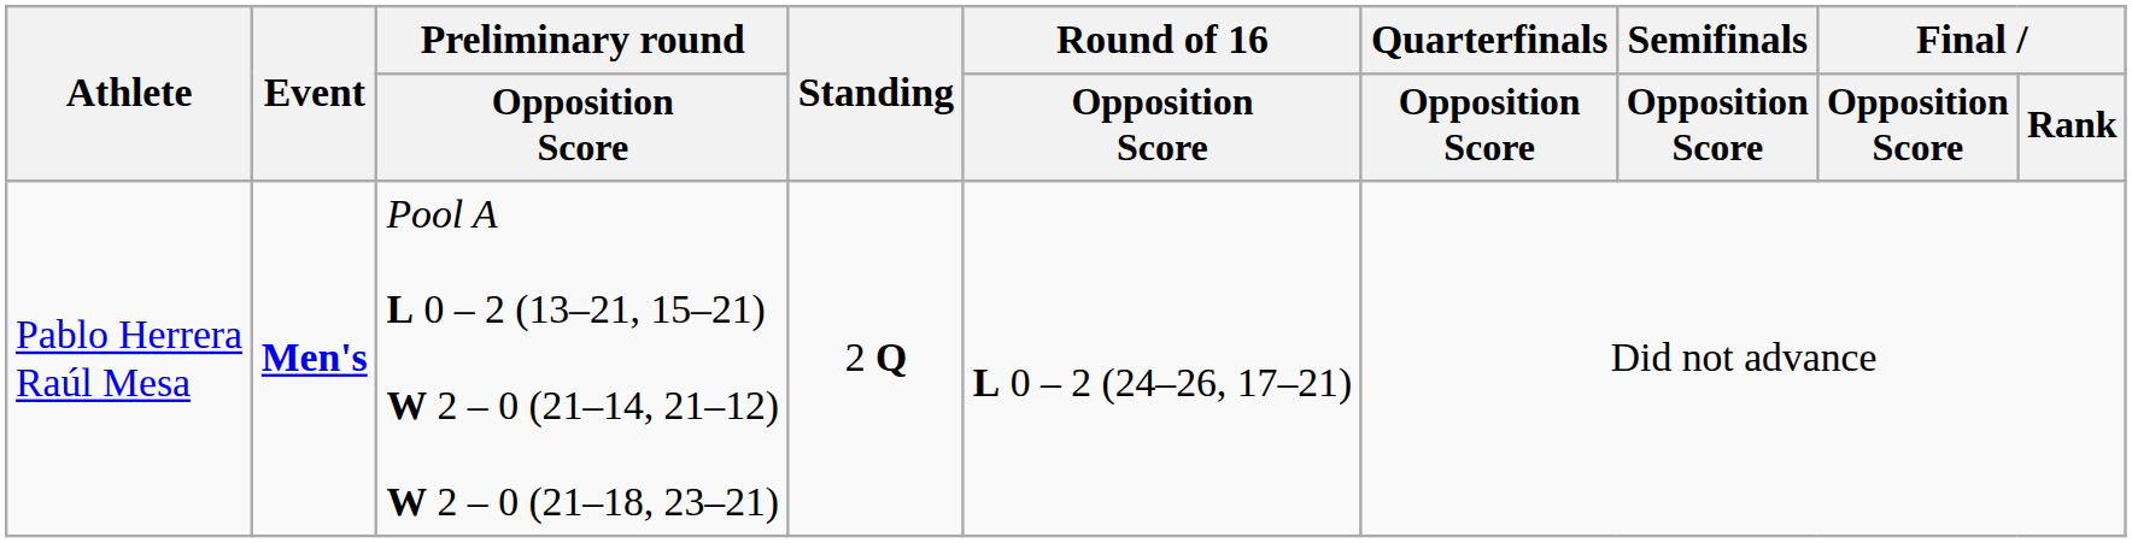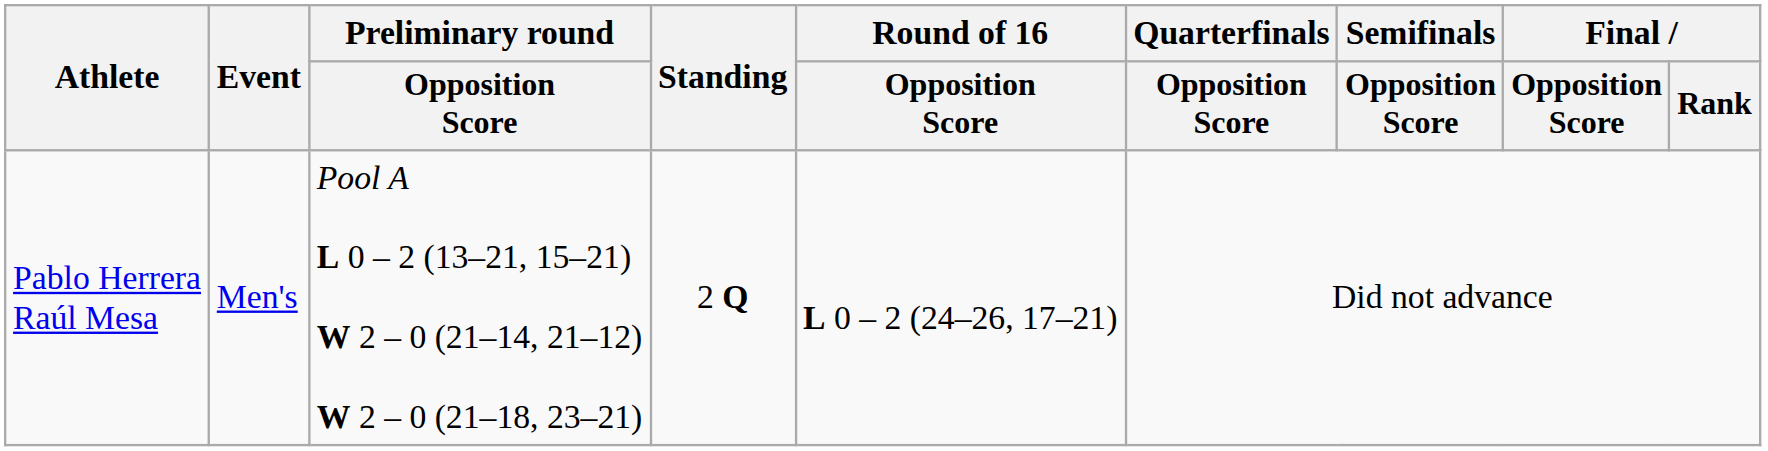Pablo Herrera Raúl Mesa | Event: bold -> normal
